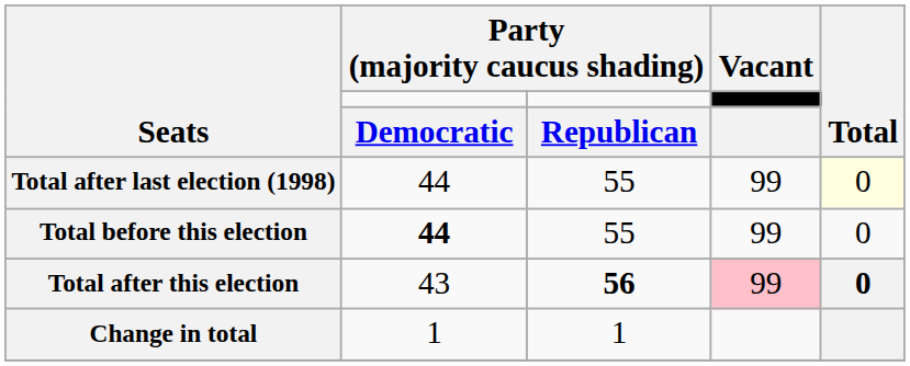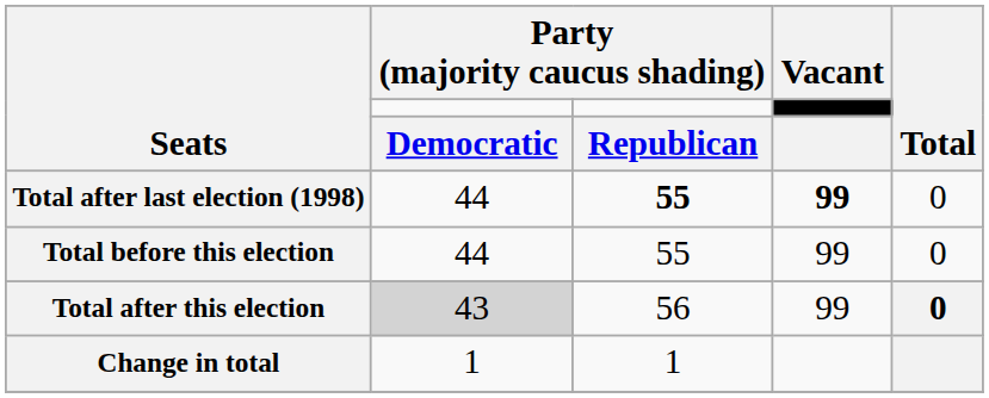row 4 | column 3: normal -> bold
row 4 | Vacant: normal -> bold
row 4 | Total: lightyellow background -> no background
row 5 | column 2: bold -> normal
row 6 | column 2: no background -> lightgrey background
row 6 | column 3: bold -> normal
row 6 | Vacant: pink background -> no background
